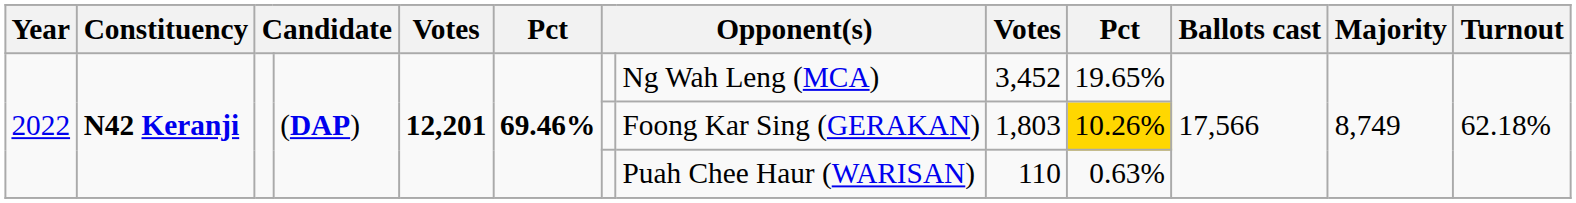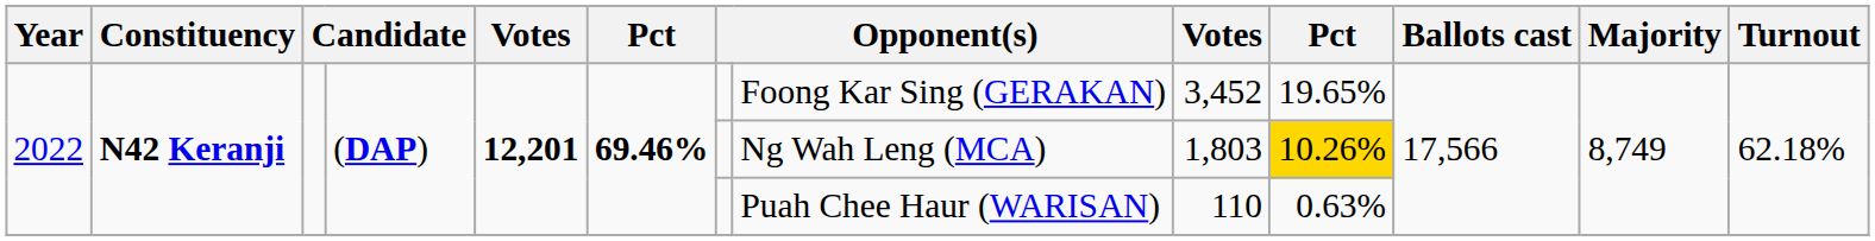row 2 | column 8: Ng Wah Leng (MCA) -> Foong Kar Sing (GERAKAN)
row 3 | column 8: Foong Kar Sing (GERAKAN) -> Ng Wah Leng (MCA)
